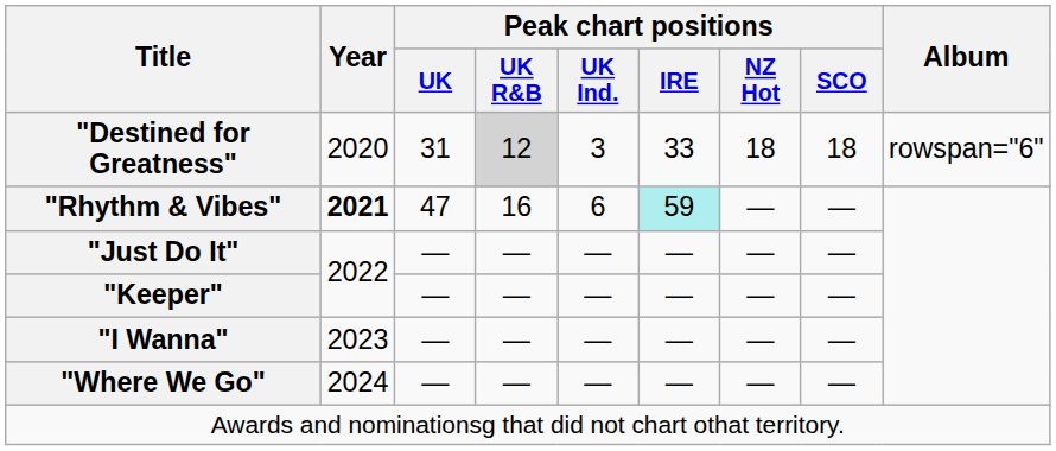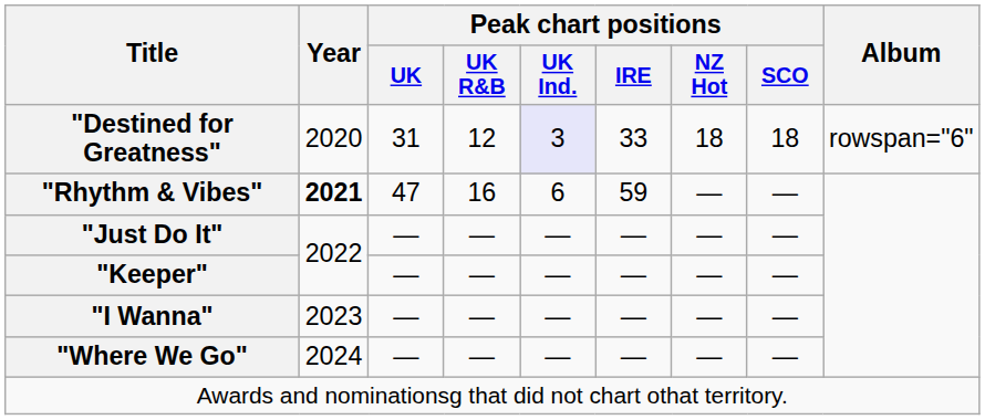"Destined for Greatness" | Peak chart positions / UK R&B: lightgrey background -> no background
"Destined for Greatness" | Peak chart positions / UK Ind.: no background -> lavender background
"Rhythm & Vibes" | Peak chart positions / IRE: paleturquoise background -> no background
